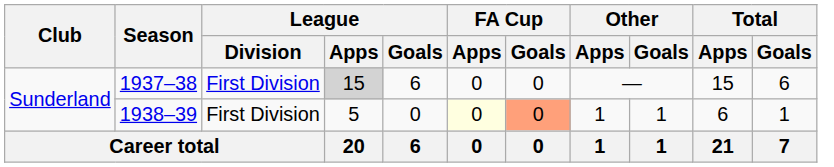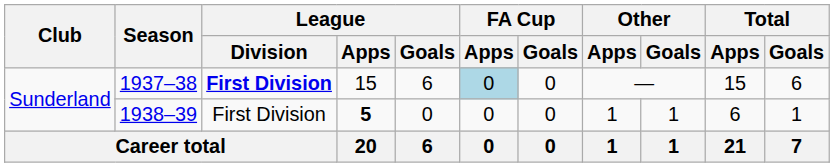1937–38 | League / Division: normal -> bold
1937–38 | League / Apps: lightgrey background -> no background
1937–38 | FA Cup / Apps: no background -> lightblue background
1938–39 | League / Apps: normal -> bold
1938–39 | FA Cup / Apps: lightyellow background -> no background
1938–39 | FA Cup / Goals: lightsalmon background -> no background
